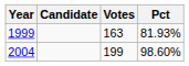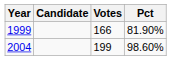1999 | Votes: 163 -> 166
1999 | Pct: 81.93% -> 81.90%
